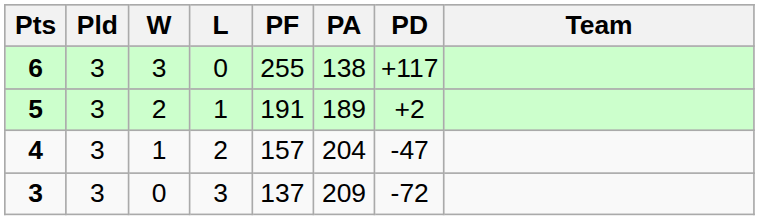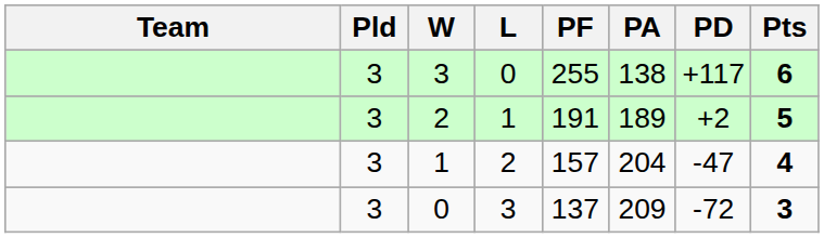columns swapped: Team <-> Pts
